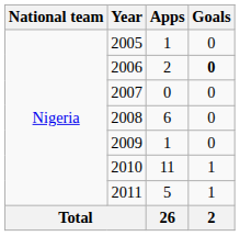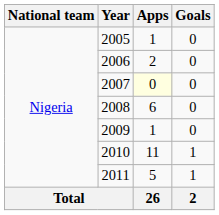2006 | Goals: bold -> normal
2007 | Apps: no background -> lightyellow background
